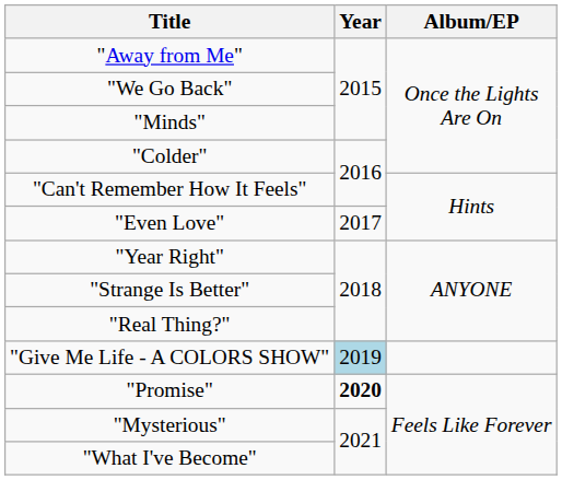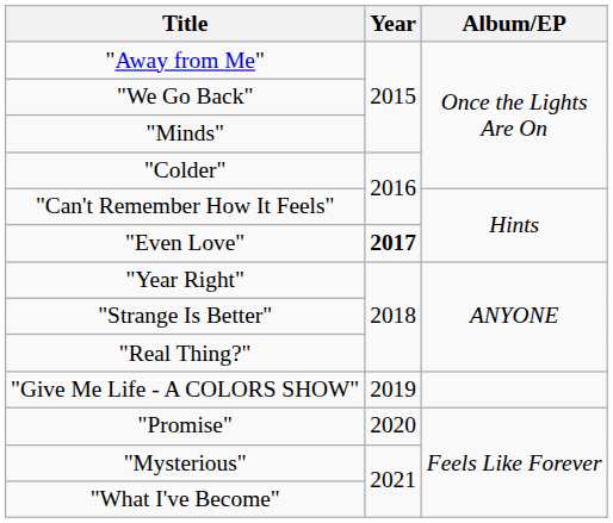"Even Love" | Year: normal -> bold
"Give Me Life - A COLORS SHOW" | Year: lightblue background -> no background
"Promise" | Year: bold -> normal
